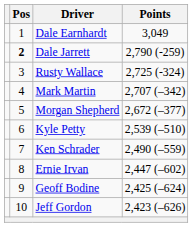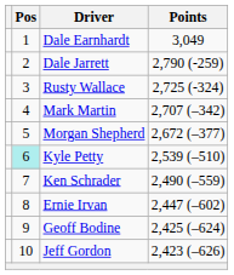Dale Jarrett | Pos: bold -> normal
Kyle Petty | Pos: no background -> paleturquoise background
